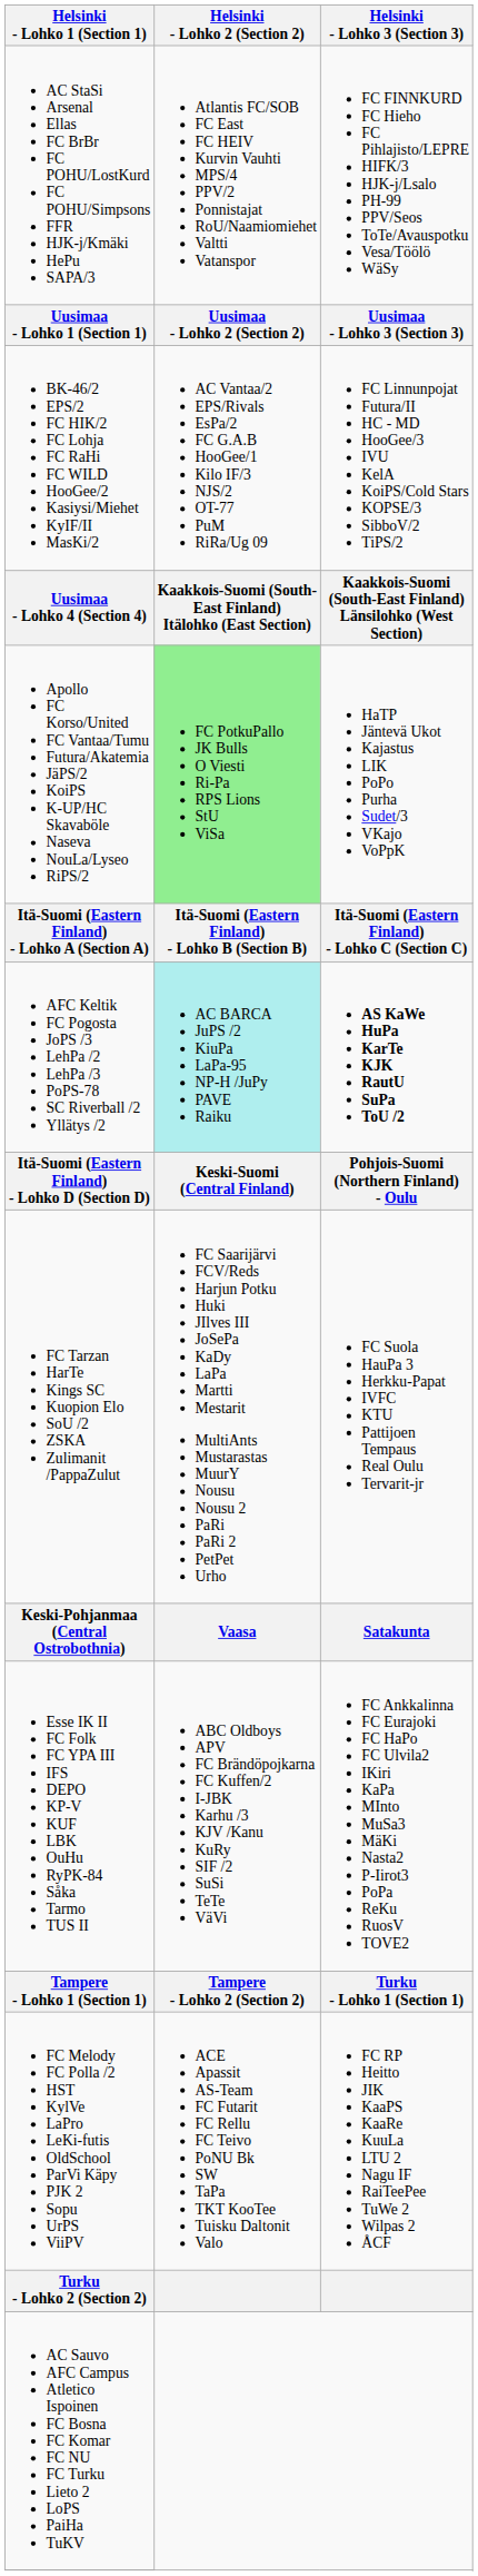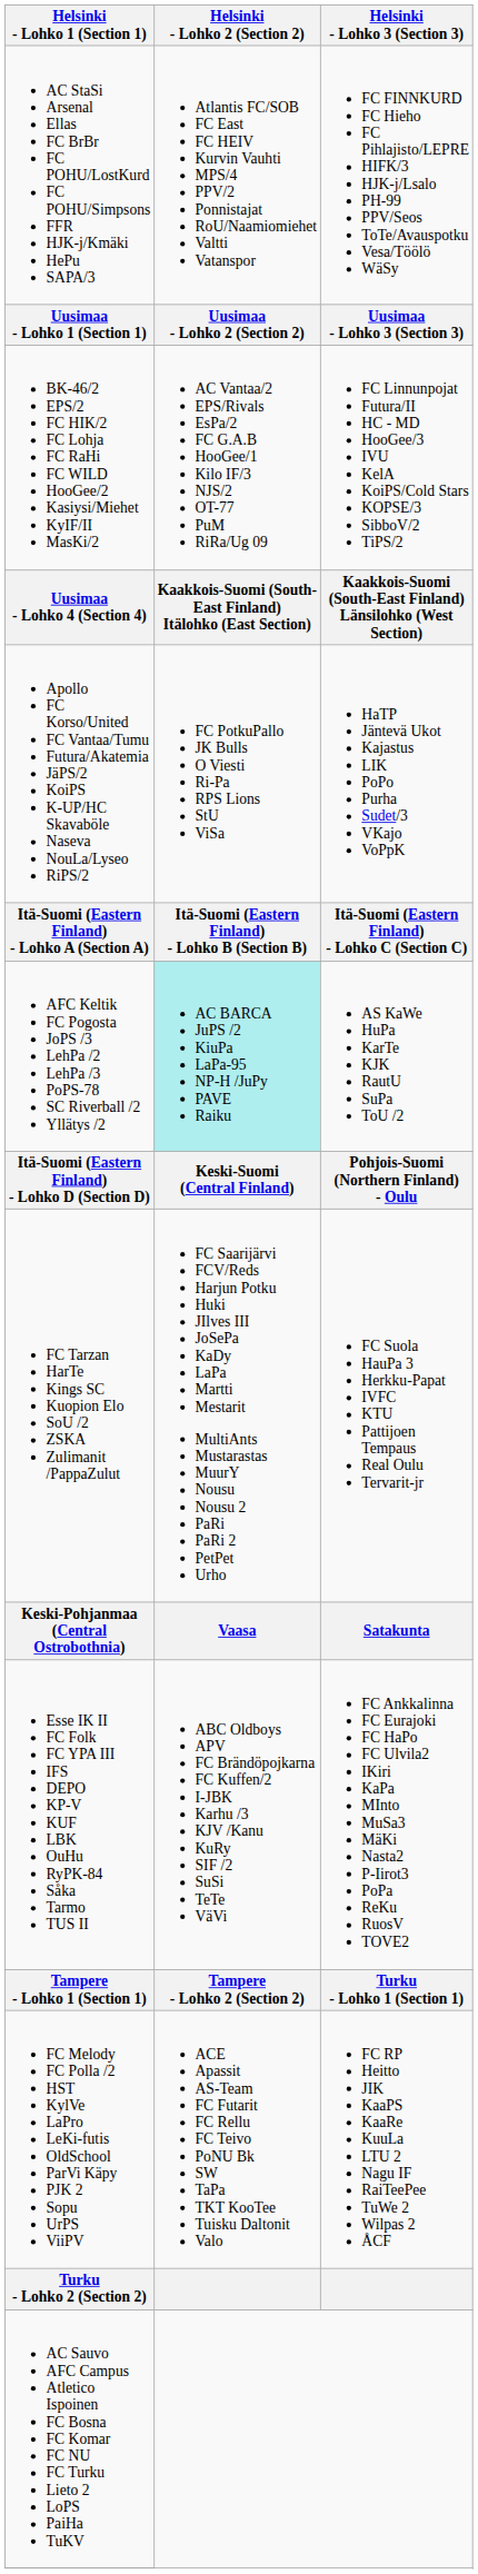row 6 | Helsinki - Lohko 2 (Section 2): lightgreen background -> no background
row 8 | Helsinki - Lohko 3 (Section 3): bold -> normal
